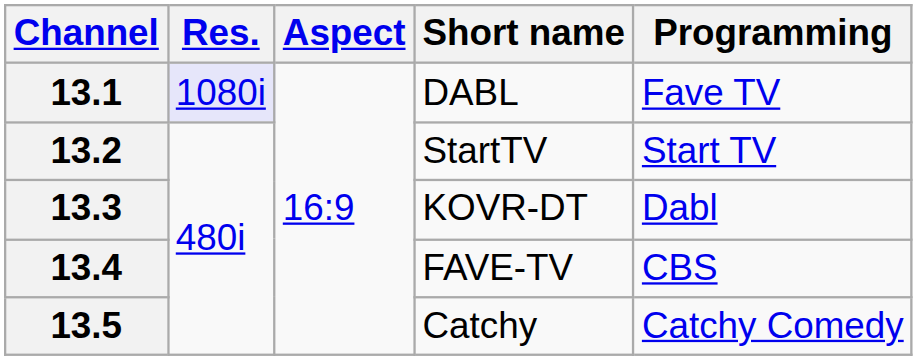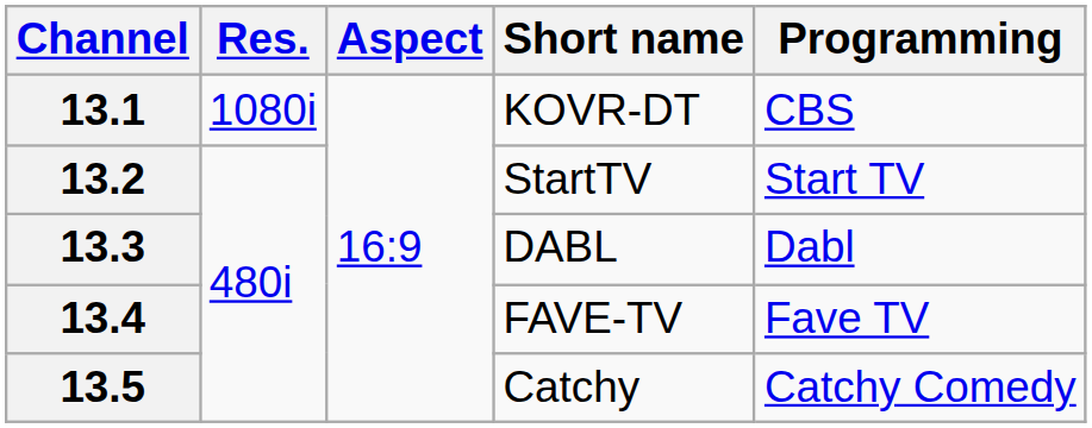13.1 | Res.: lavender background -> no background
13.1 | Short name: DABL -> KOVR-DT
13.1 | Programming: Fave TV -> CBS
13.3 | Short name: KOVR-DT -> DABL
13.4 | Programming: CBS -> Fave TV
